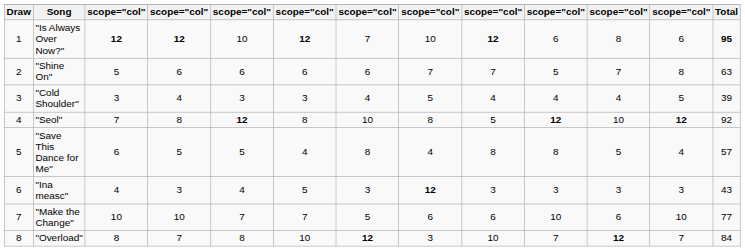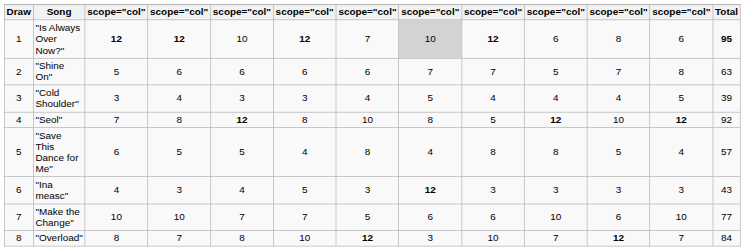"Is Always Over Now?" | column 8: no background -> lightgrey background
